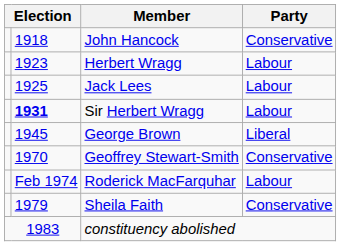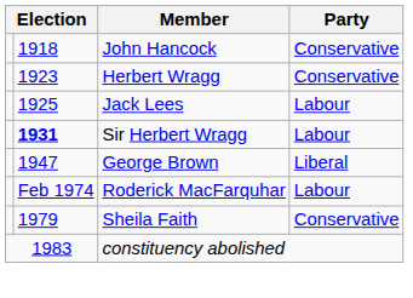Herbert Wragg | Party: Labour -> Conservative
George Brown | column 2: 1945 -> 1947
- row: 1970 | Geoffrey Stewart-Smith | Conservative
